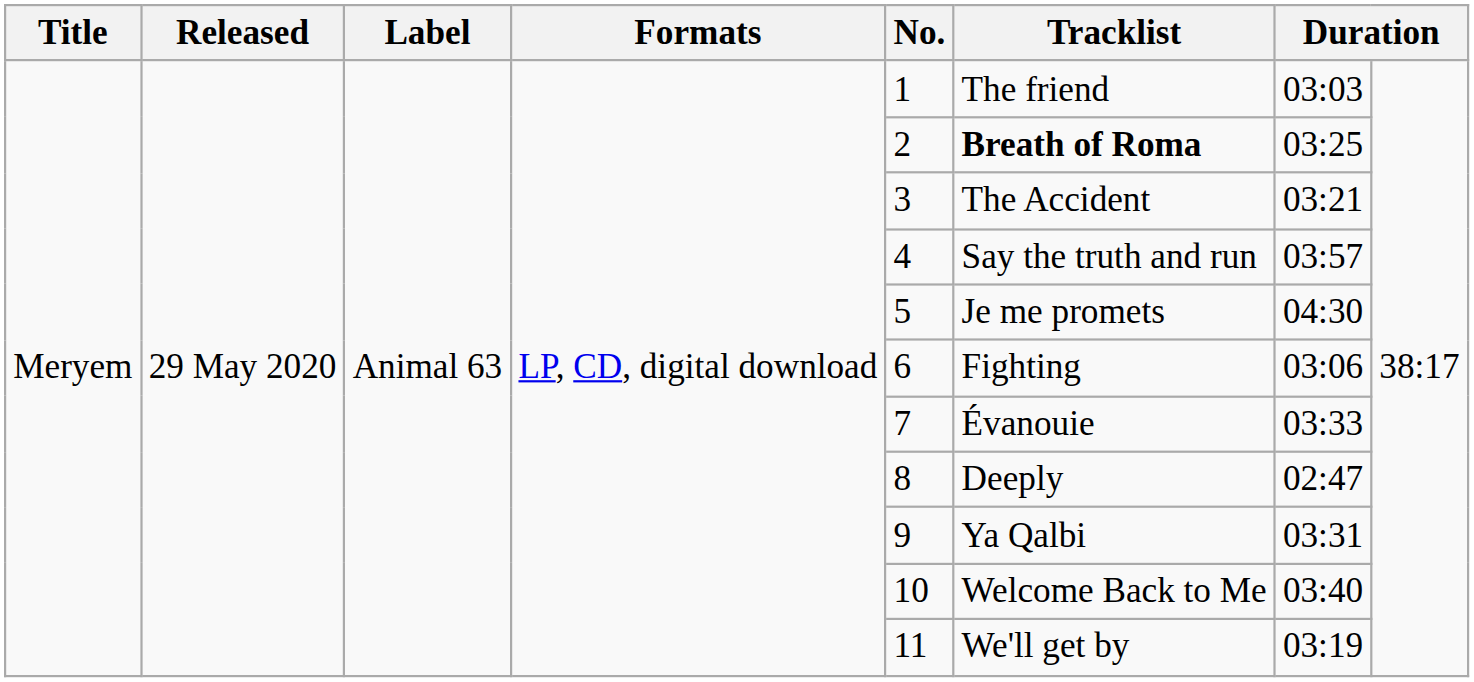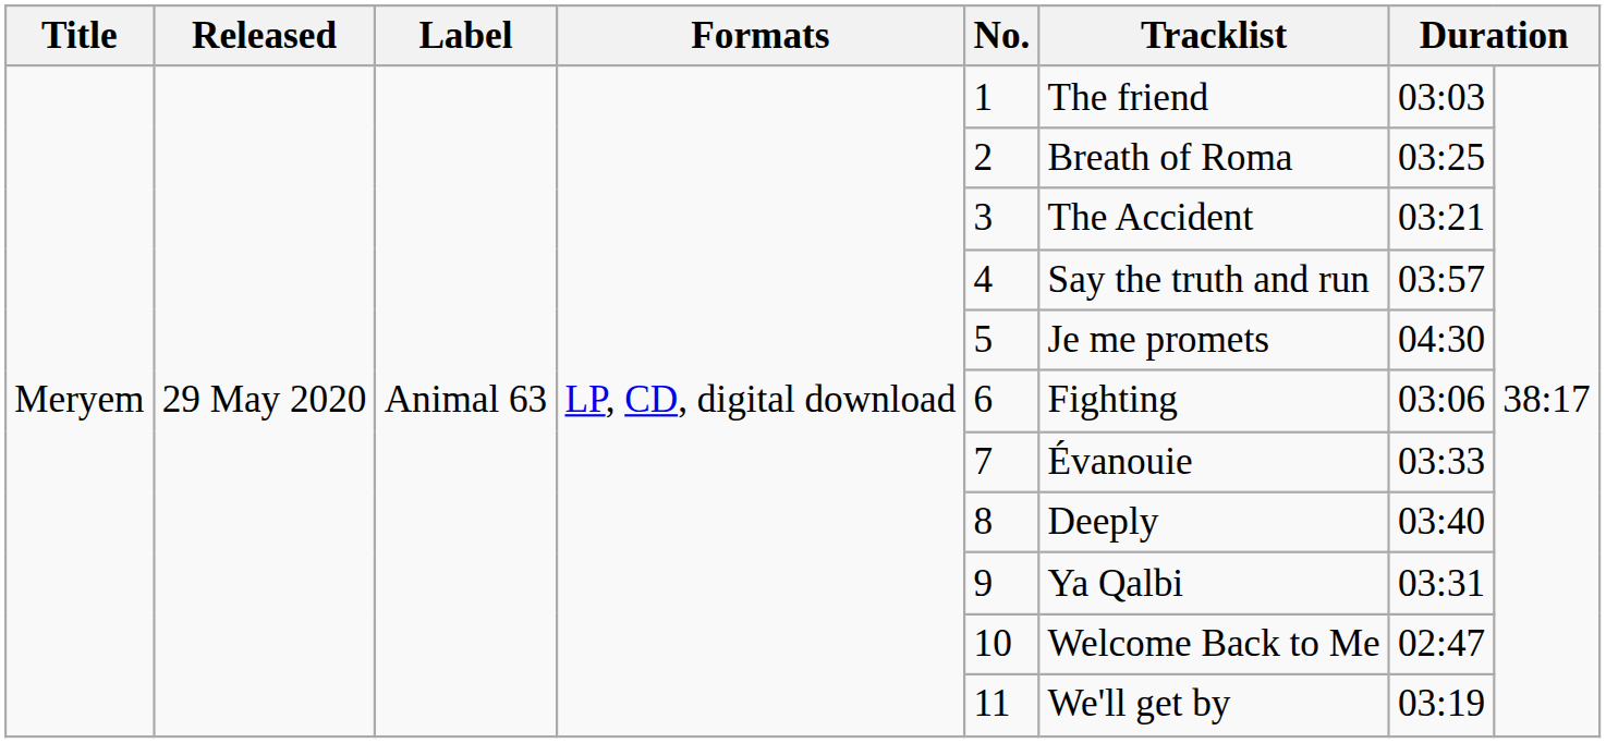row 3 | Tracklist: bold -> normal
row 9 | column 7: 02:47 -> 03:40
row 11 | column 7: 03:40 -> 02:47
